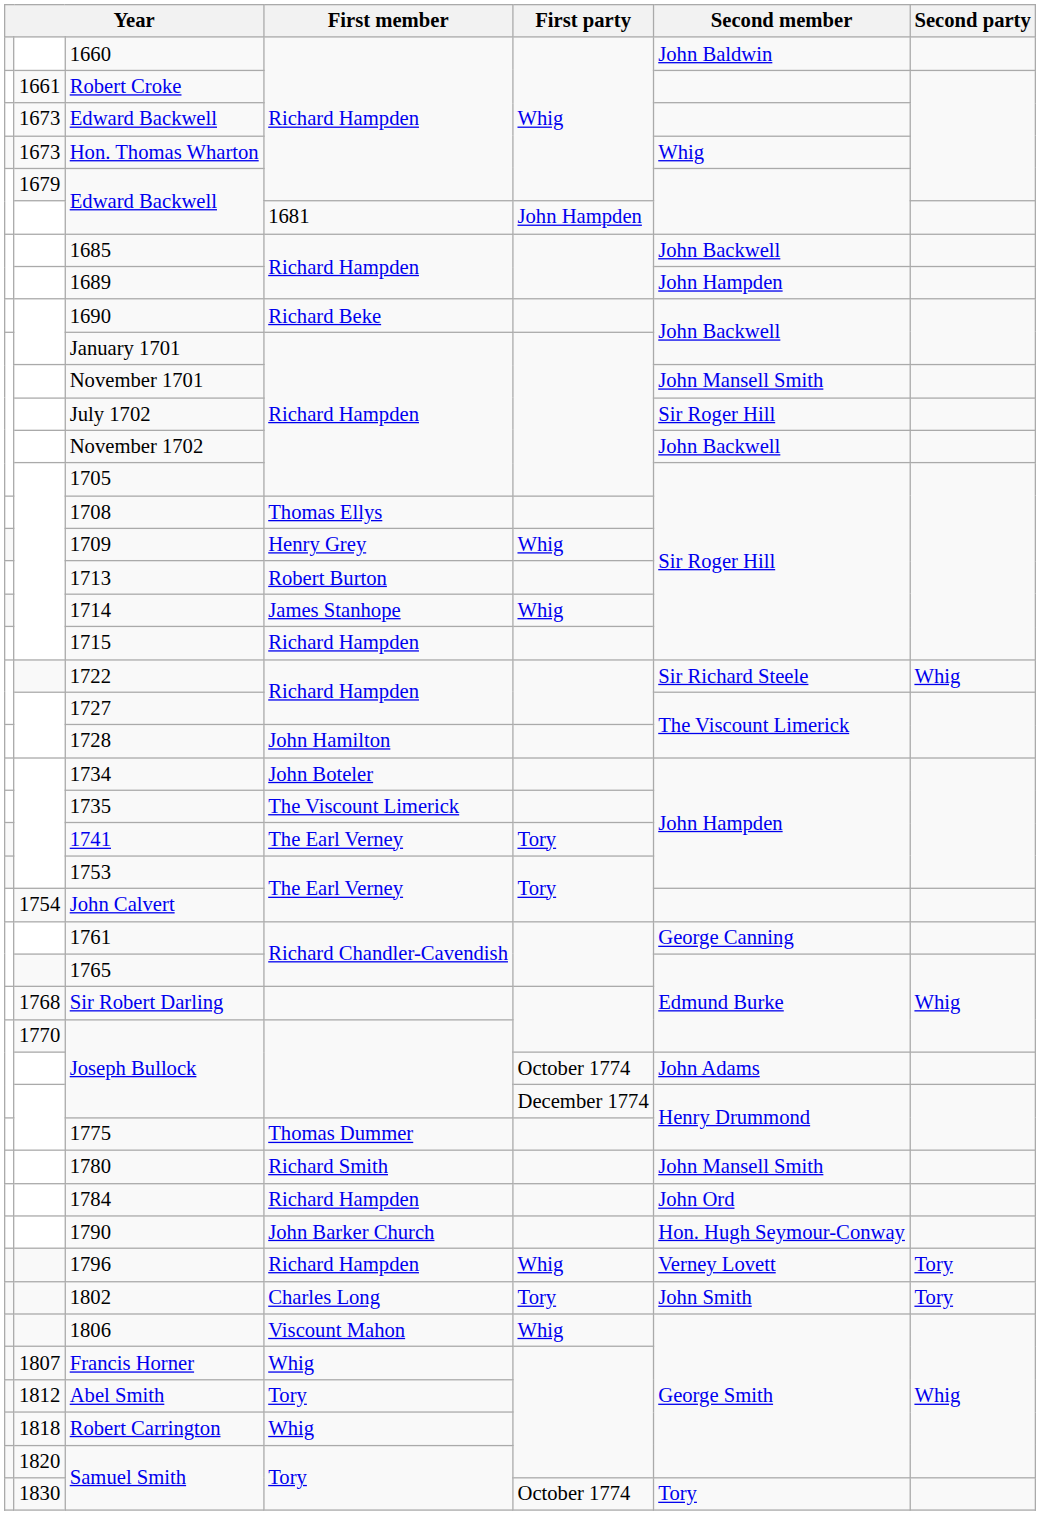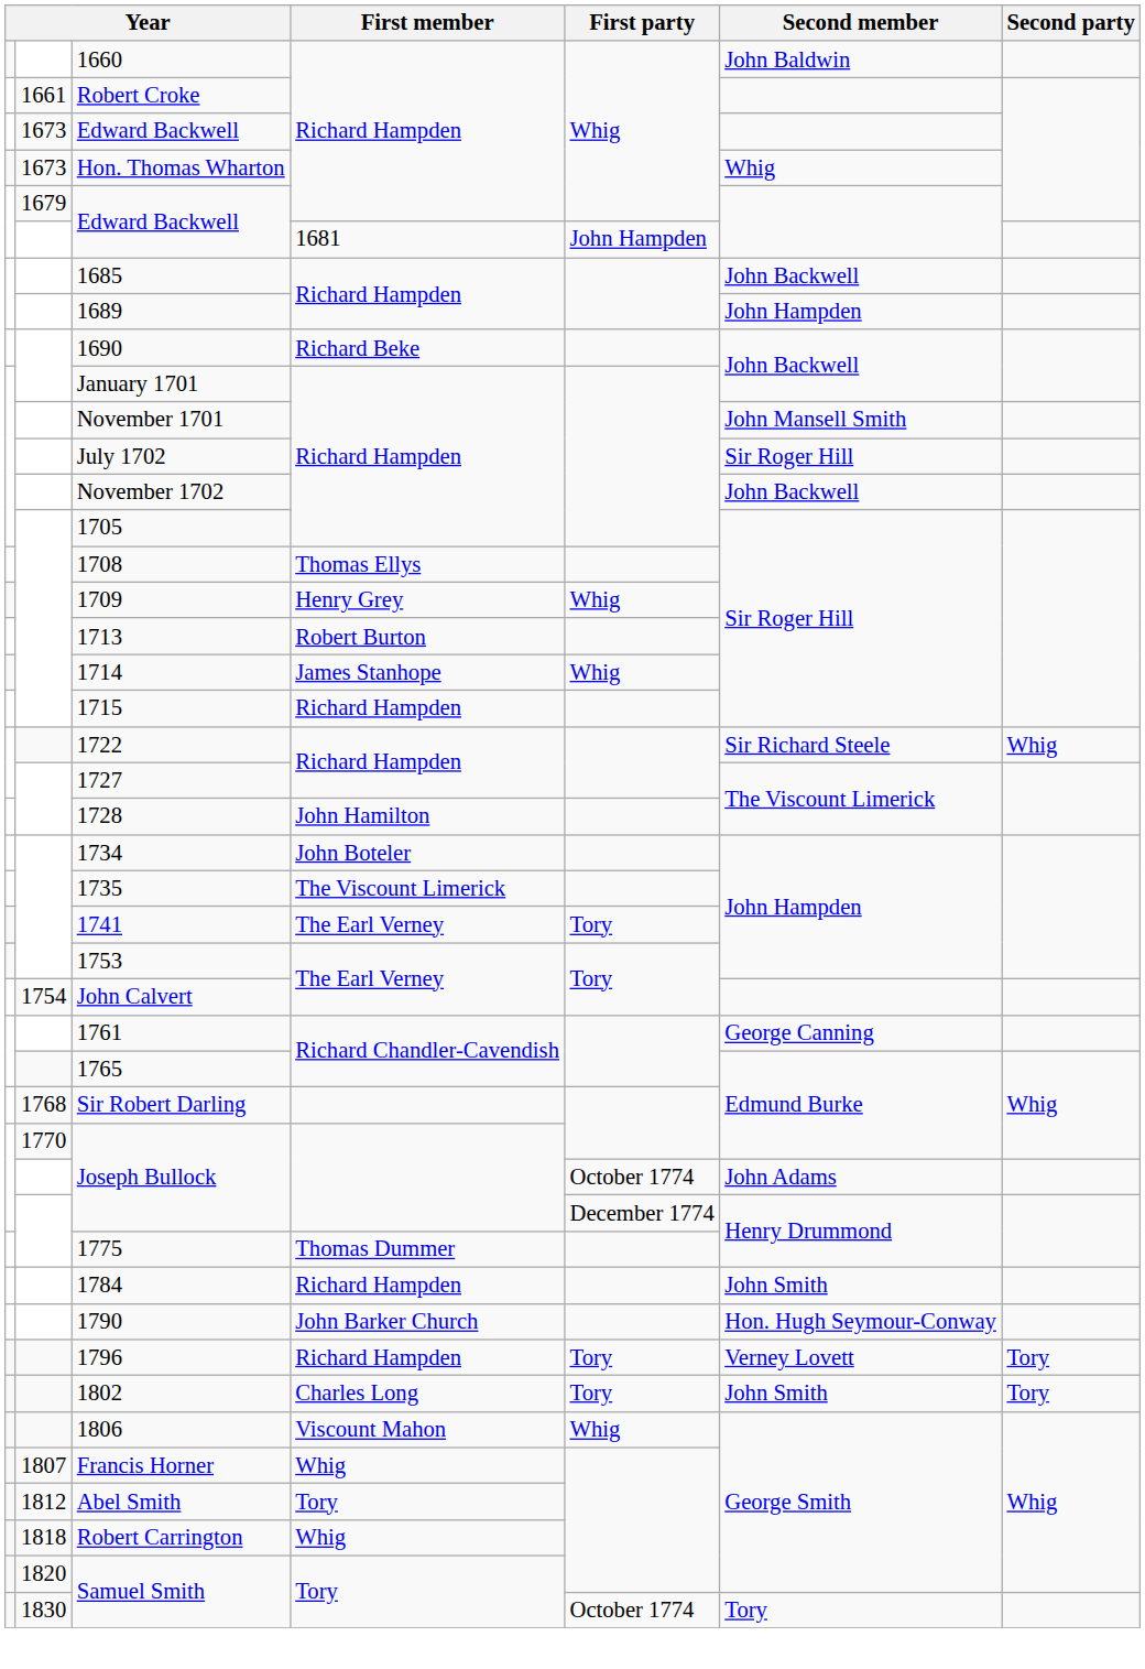- row: 1780 | Richard Smith | John Mansell Smith
1784 | Second member: John Ord -> John Smith
1796 | First party: Whig -> Tory
